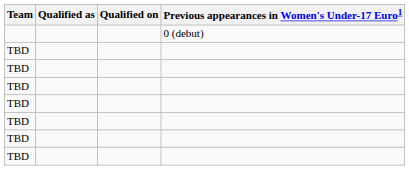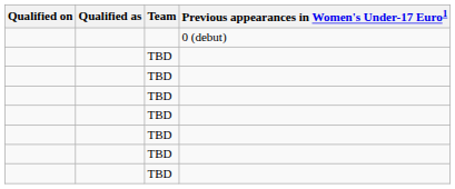columns swapped: Team <-> Qualified on
